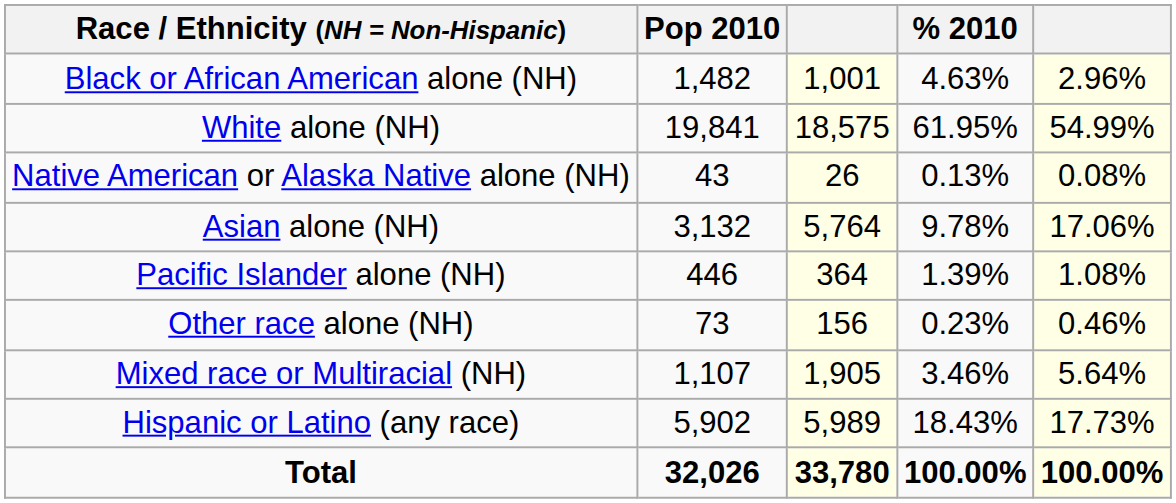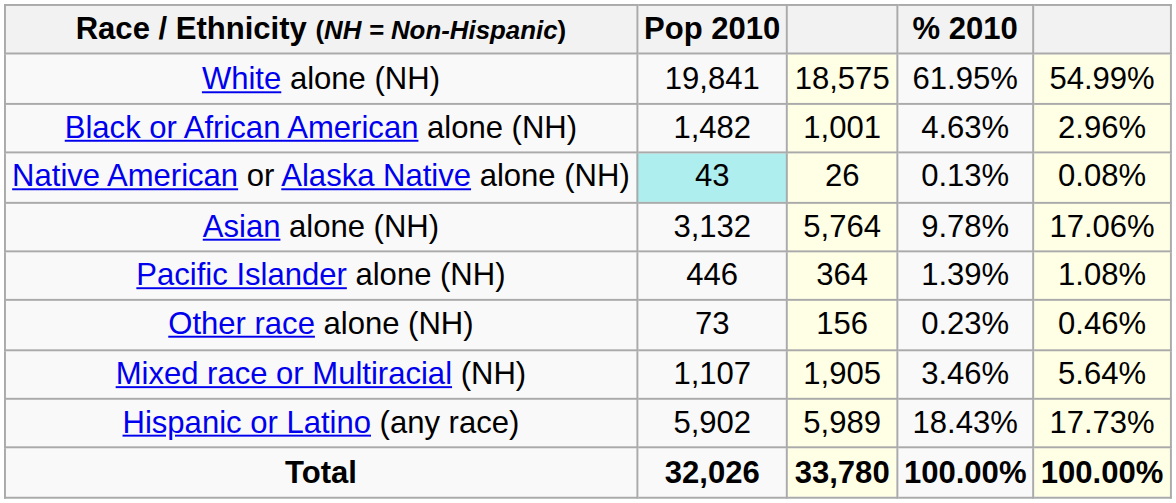rows swapped: White alone (NH) <-> Black or African American alone (NH)
Native American or Alaska Native alone (NH) | Pop 2010: no background -> paleturquoise background
